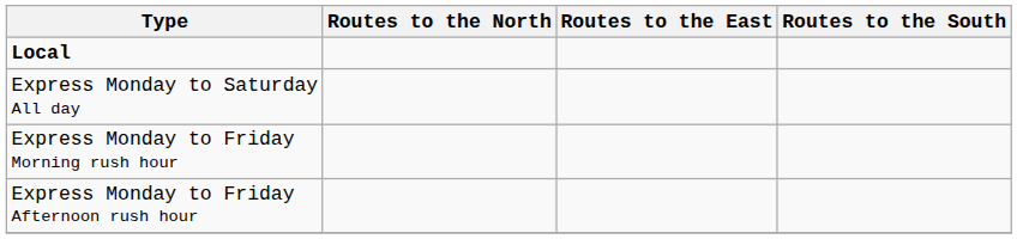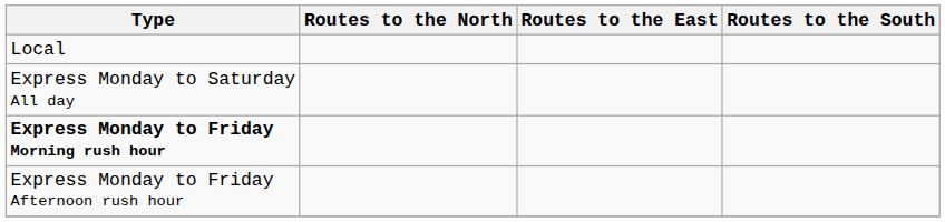Local | Type: bold -> normal
Express Monday to Friday Morning rush hour | Type: normal -> bold
